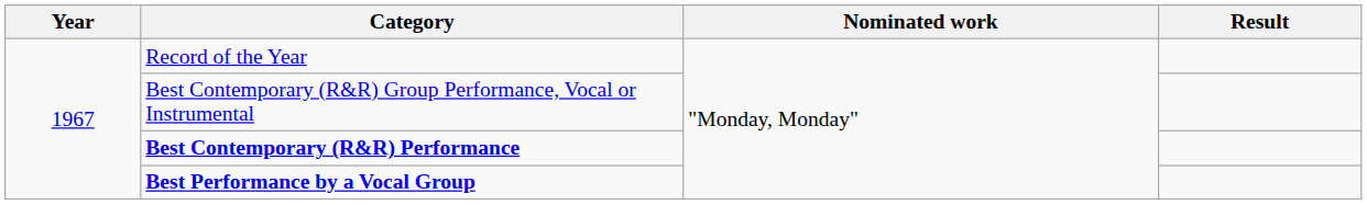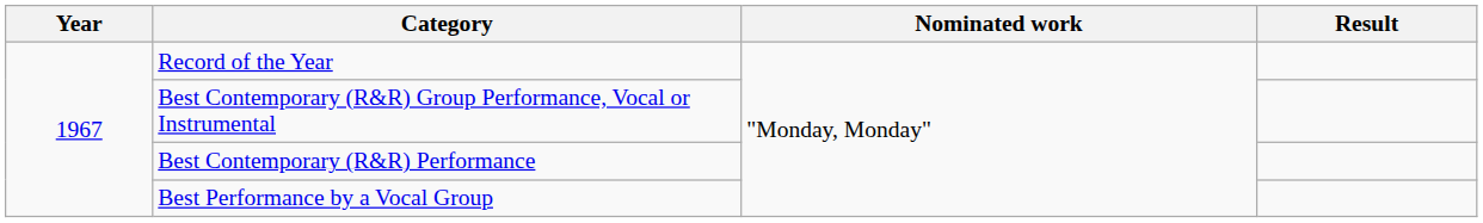Best Contemporary (R&R) Performance | Category: bold -> normal
Best Performance by a Vocal Group | Category: bold -> normal
